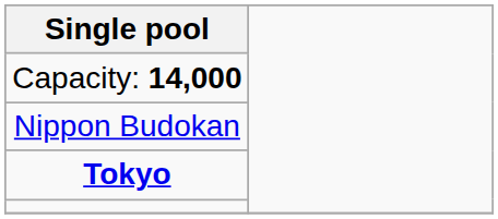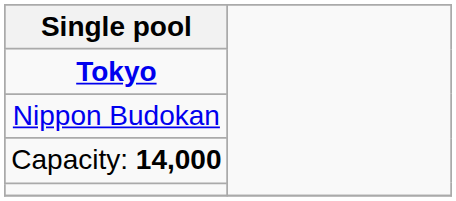row 2 | Single pool: Capacity: 14,000 -> Tokyo
row 4 | Single pool: Tokyo -> Capacity: 14,000
